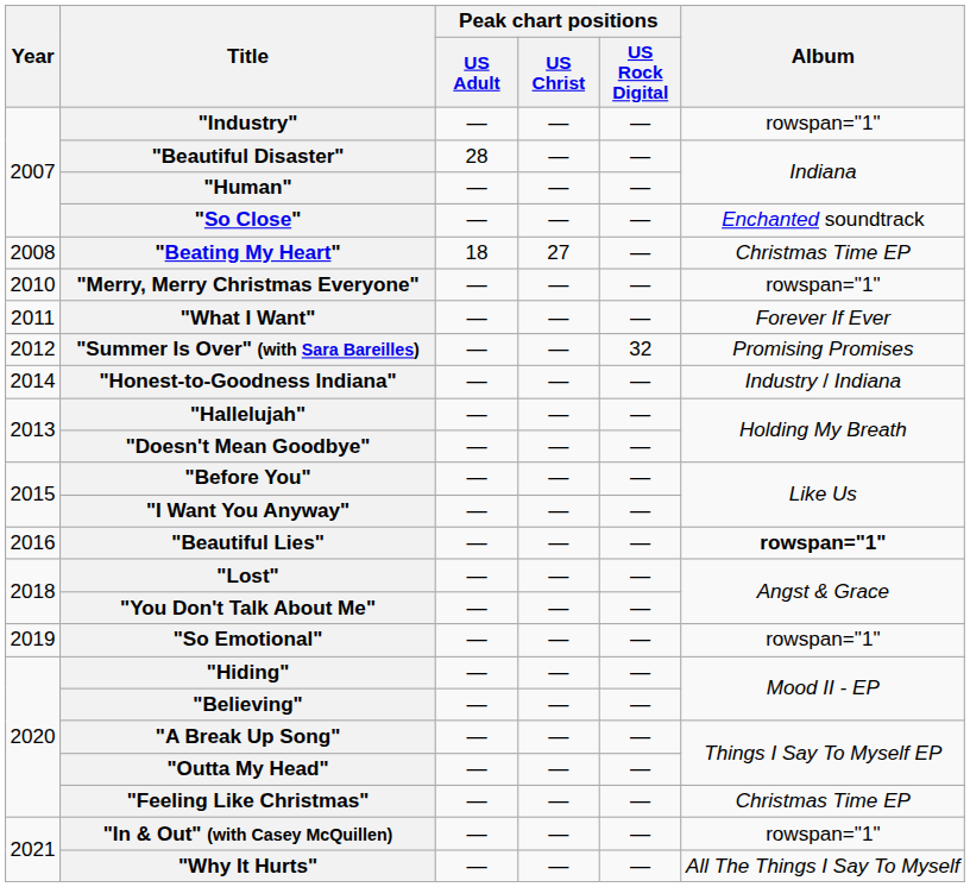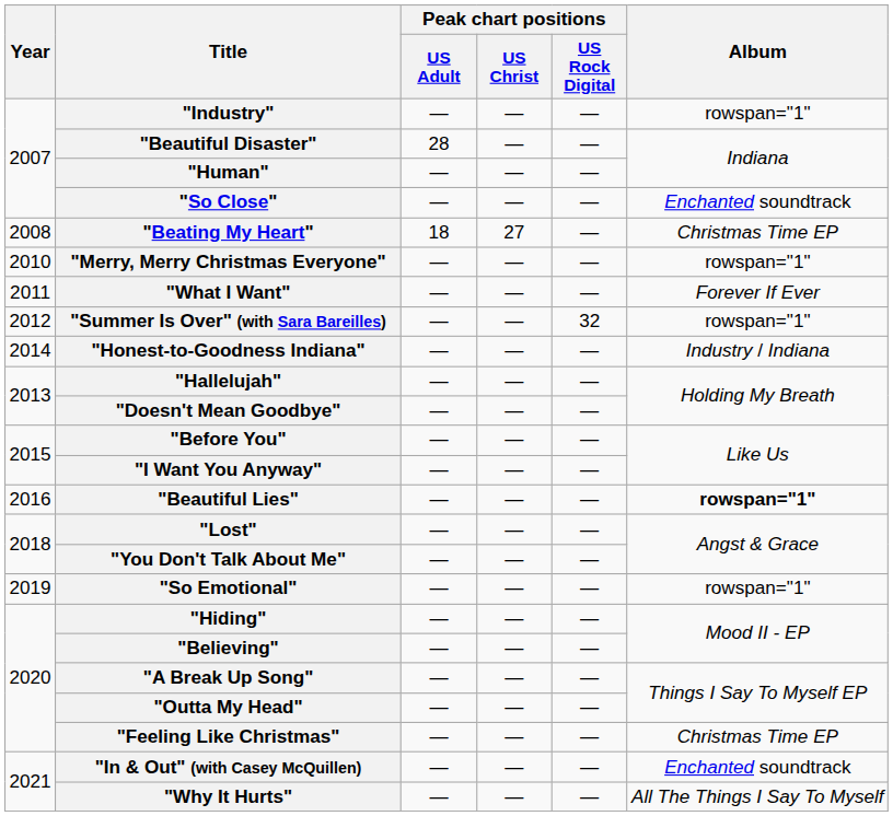"Summer Is Over" (with Sara Bareilles) | Album: Promising Promises -> rowspan="1"
"In & Out" (with Casey McQuillen) | Album: rowspan="1" -> Enchanted soundtrack
